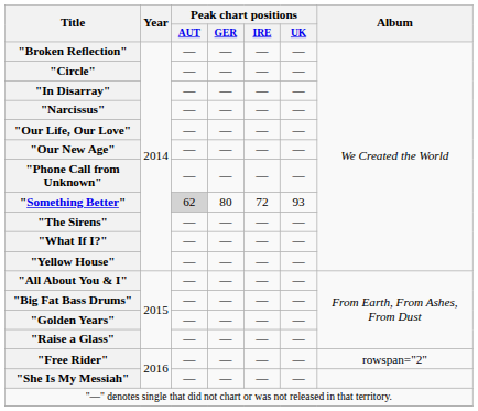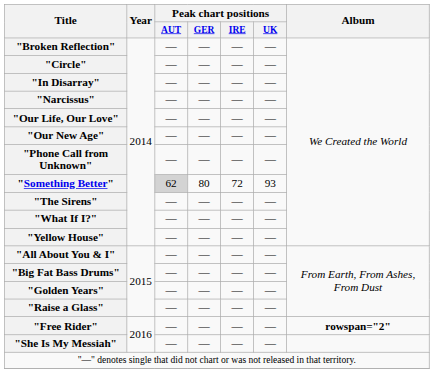"Free Rider" | Album: normal -> bold
